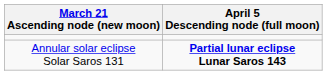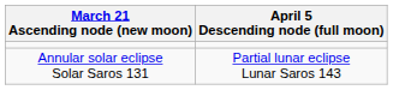Annular solar eclipse Solar Saros 131 | April 5 Descending node (full moon): bold -> normal
